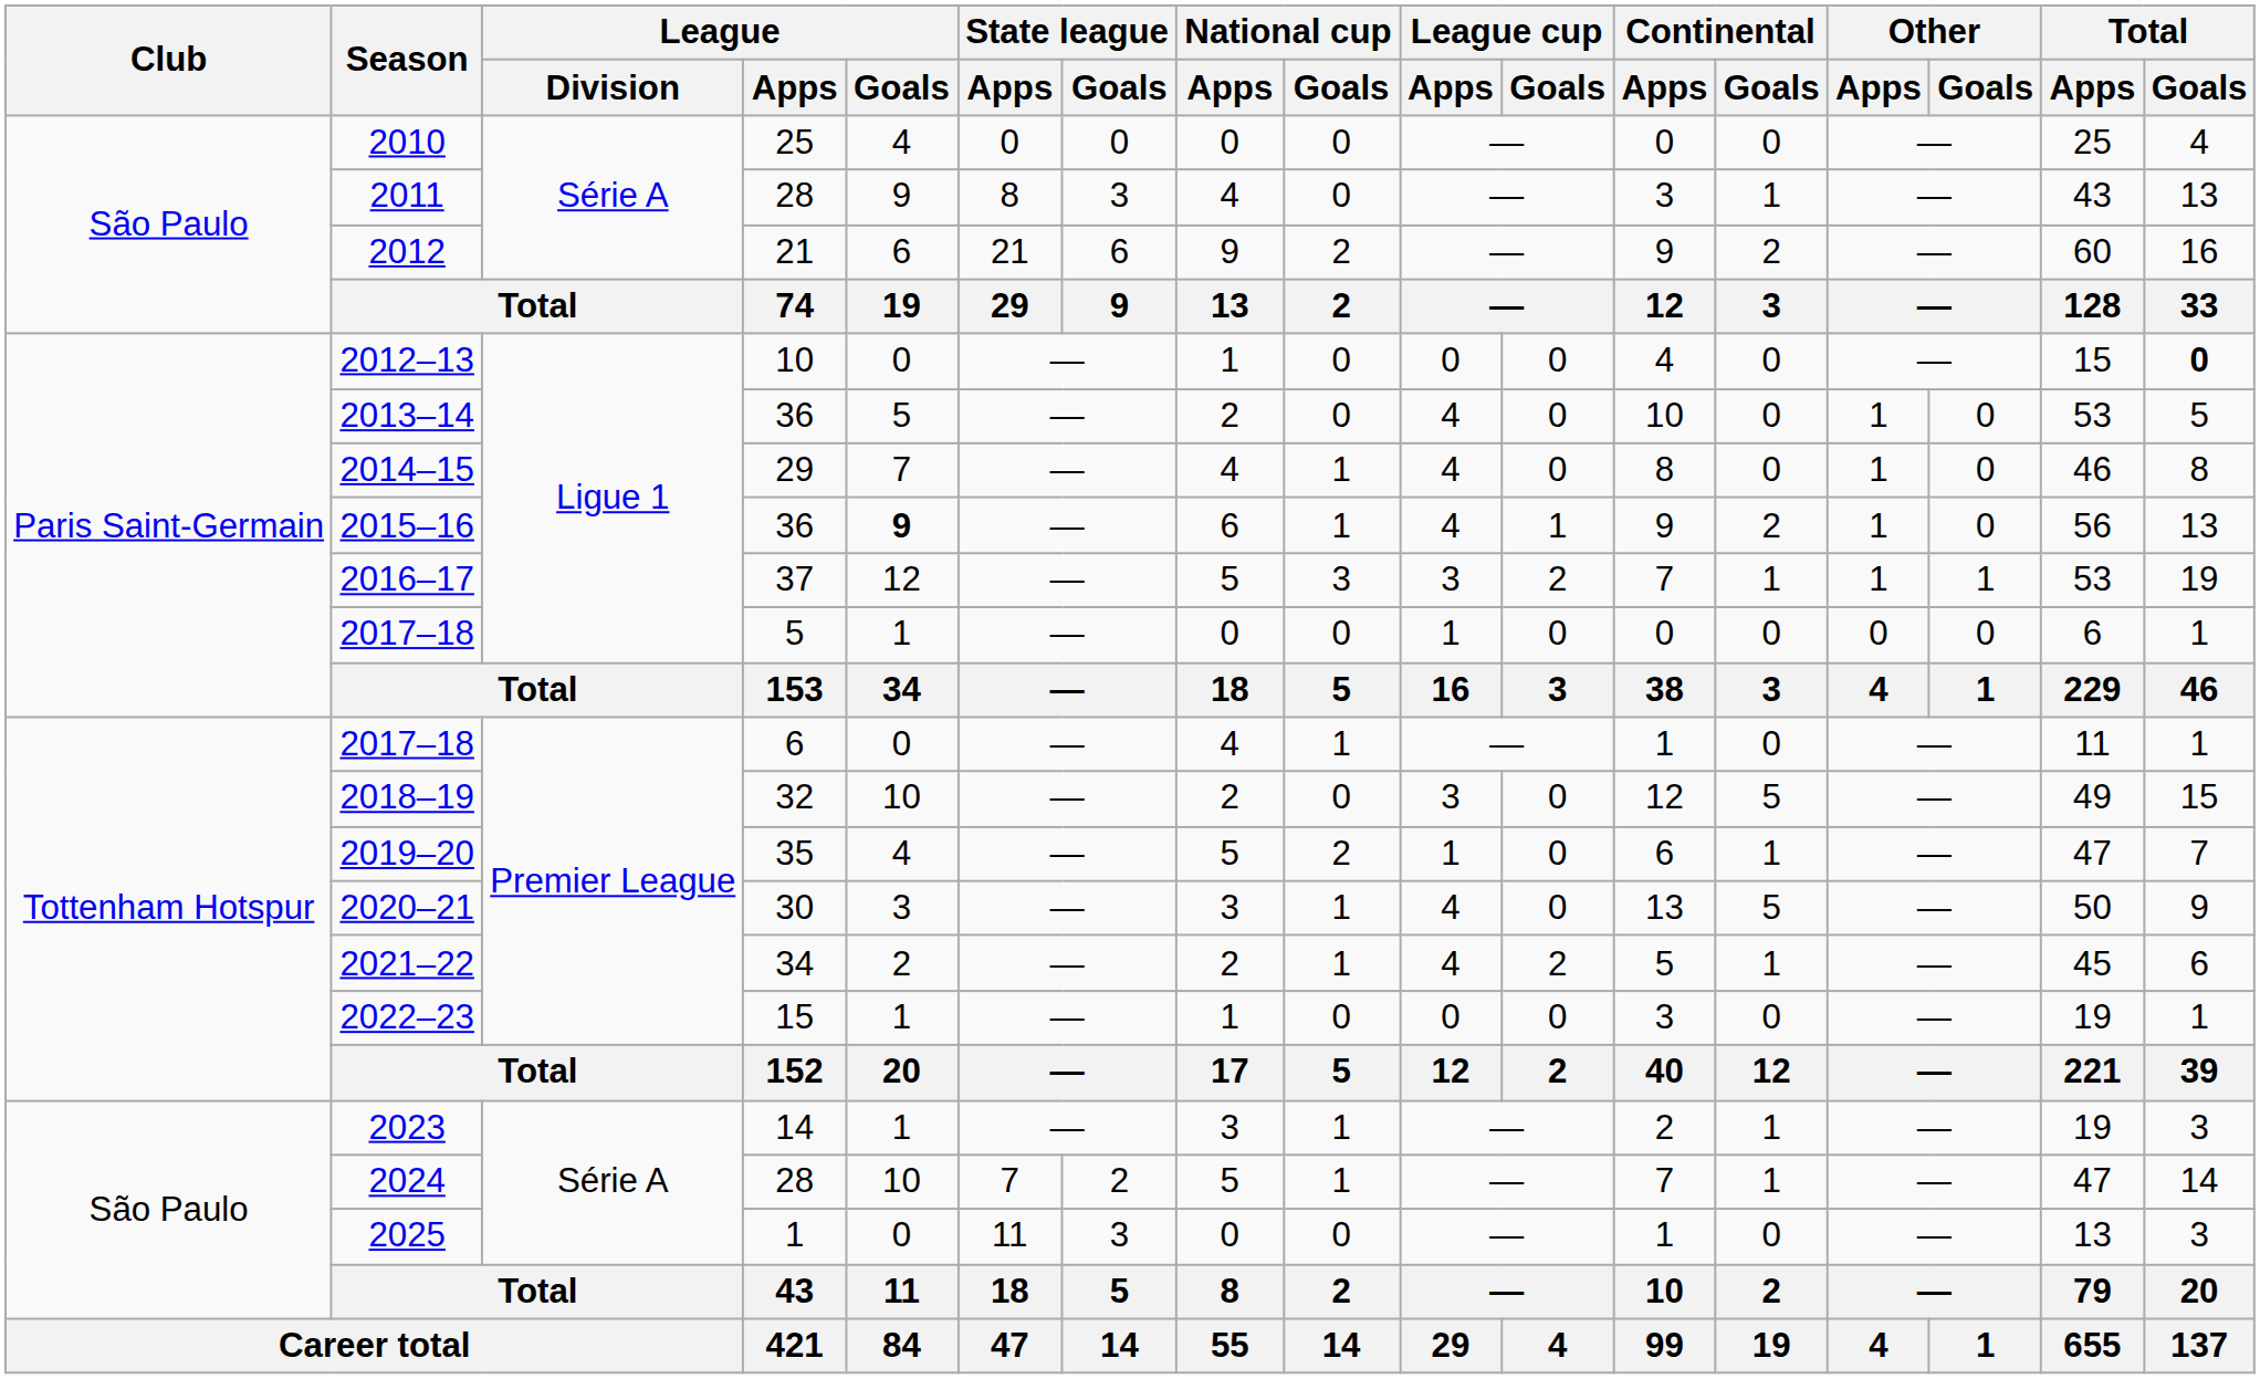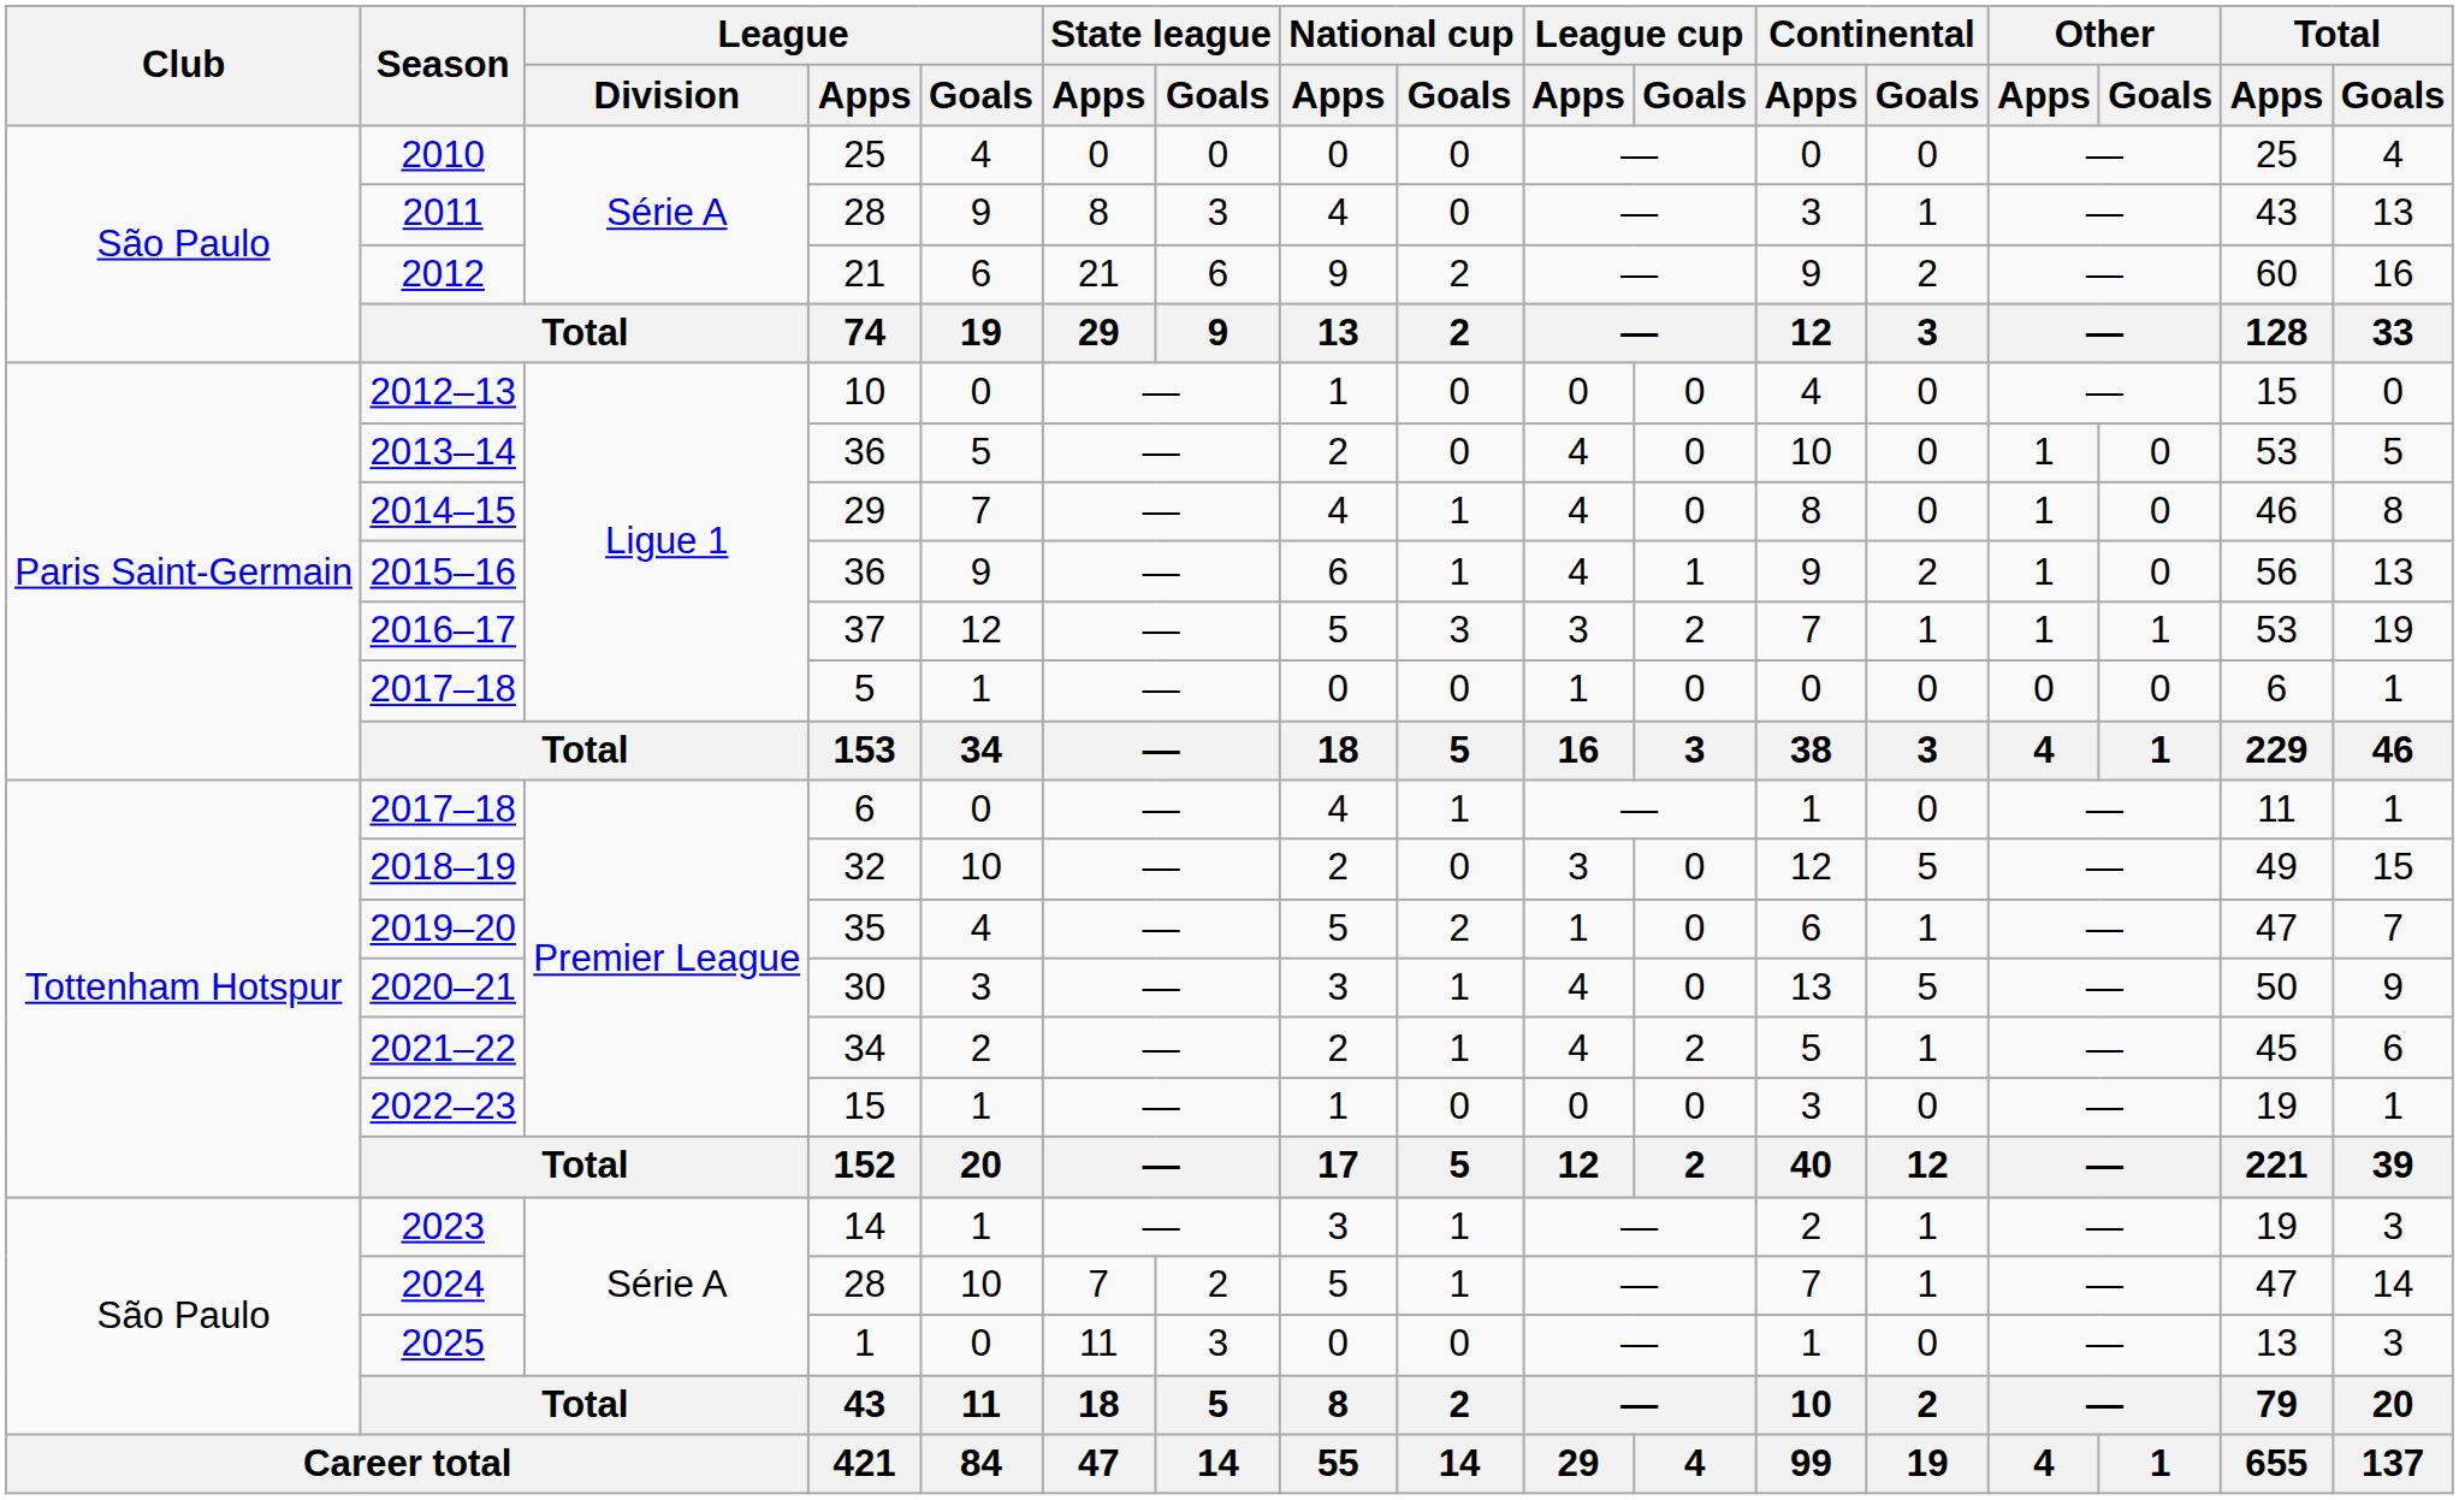2012–13 | Total / Goals: bold -> normal
2015–16 | League / Goals: bold -> normal
